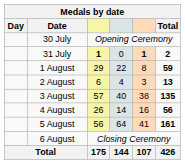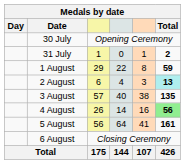31 July | column 3: bold -> normal
31 July | column 5: bold -> normal
2 August | Total: no background -> paleturquoise background
4 August | Total: no background -> lightgreen background
